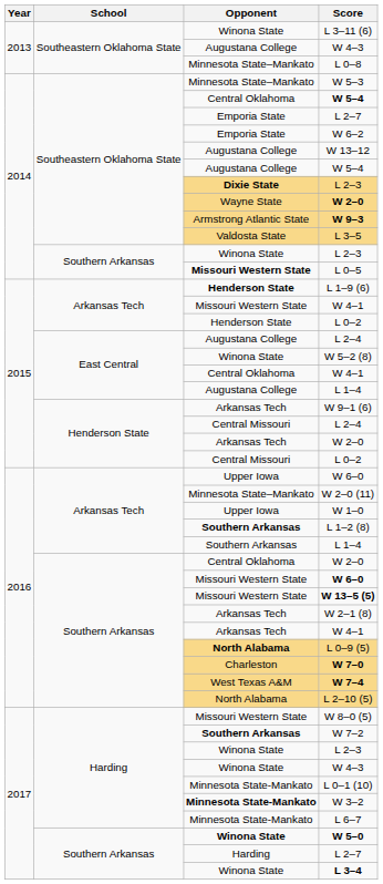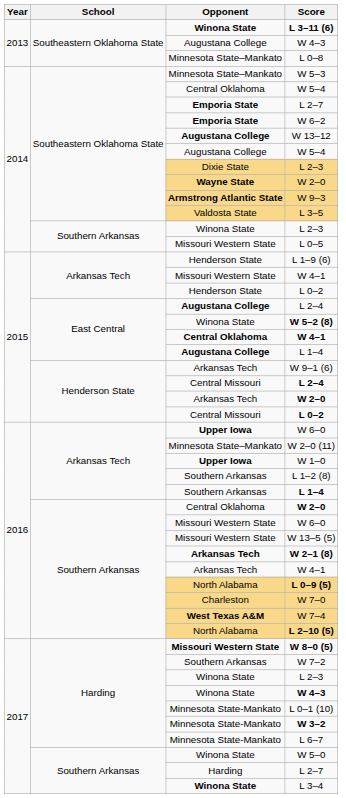L 3–11 (6) | Opponent: normal -> bold
L 3–11 (6) | Score: normal -> bold
Central Oklahoma / W 5–4 | Score: bold -> normal
Emporia State / L 2–7 | Opponent: normal -> bold
W 6–2 | Opponent: normal -> bold
W 13–12 | Opponent: normal -> bold
Dixie State / L 2–3 | Opponent: bold -> normal
Wayne State / W 2–0 | Opponent: normal -> bold
Wayne State / W 2–0 | Score: bold -> normal
W 9–3 | Opponent: normal -> bold
W 9–3 | Score: bold -> normal
L 0–5 | Opponent: bold -> normal
L 1–9 (6) | Opponent: bold -> normal
Augustana College / L 2–4 | Opponent: normal -> bold
W 5–2 (8) | Score: normal -> bold
Central Oklahoma / W 4–1 | Opponent: normal -> bold
Central Oklahoma / W 4–1 | Score: normal -> bold
Augustana College / L 1–4 | Opponent: normal -> bold
Central Missouri / L 2–4 | Score: normal -> bold
Arkansas Tech / W 2–0 | Score: normal -> bold
Central Missouri / L 0–2 | Score: normal -> bold
Upper Iowa / W 6–0 | Opponent: normal -> bold
W 1–0 | Opponent: normal -> bold
L 1–2 (8) | Opponent: bold -> normal
Southern Arkansas / L 1–4 | Score: normal -> bold
Central Oklahoma / W 2–0 | Score: normal -> bold
Missouri Western State / W 6–0 | Score: bold -> normal
W 13–5 (5) | Score: bold -> normal
W 2–1 (8) | Opponent: normal -> bold
W 2–1 (8) | Score: normal -> bold
L 0–9 (5) | Opponent: bold -> normal
L 0–9 (5) | Score: normal -> bold
W 7–0 | Score: bold -> normal
W 7–4 | Opponent: normal -> bold
W 7–4 | Score: bold -> normal
L 2–10 (5) | Score: normal -> bold
W 8–0 (5) | Opponent: normal -> bold
W 8–0 (5) | Score: normal -> bold
W 7–2 | Opponent: bold -> normal
Winona State / W 4–3 | Score: normal -> bold
W 3–2 | Opponent: bold -> normal
W 3–2 | Score: normal -> bold
W 5–0 | Opponent: bold -> normal
W 5–0 | Score: bold -> normal
L 3–4 | Opponent: normal -> bold
L 3–4 | Score: bold -> normal
